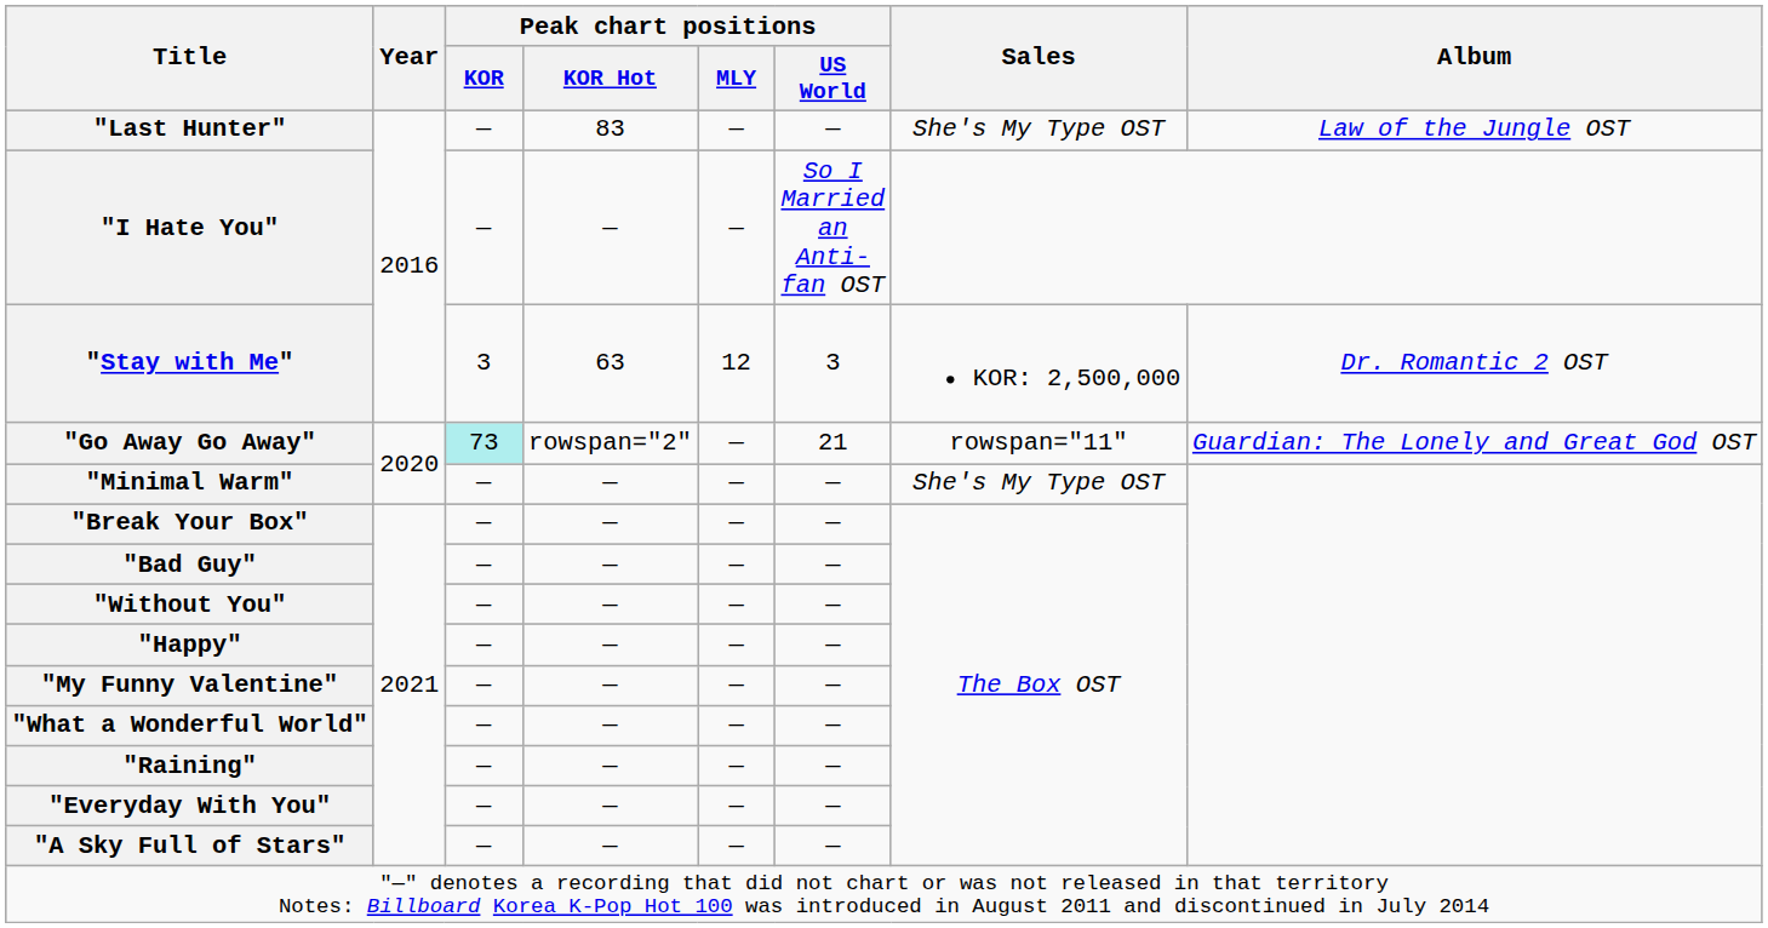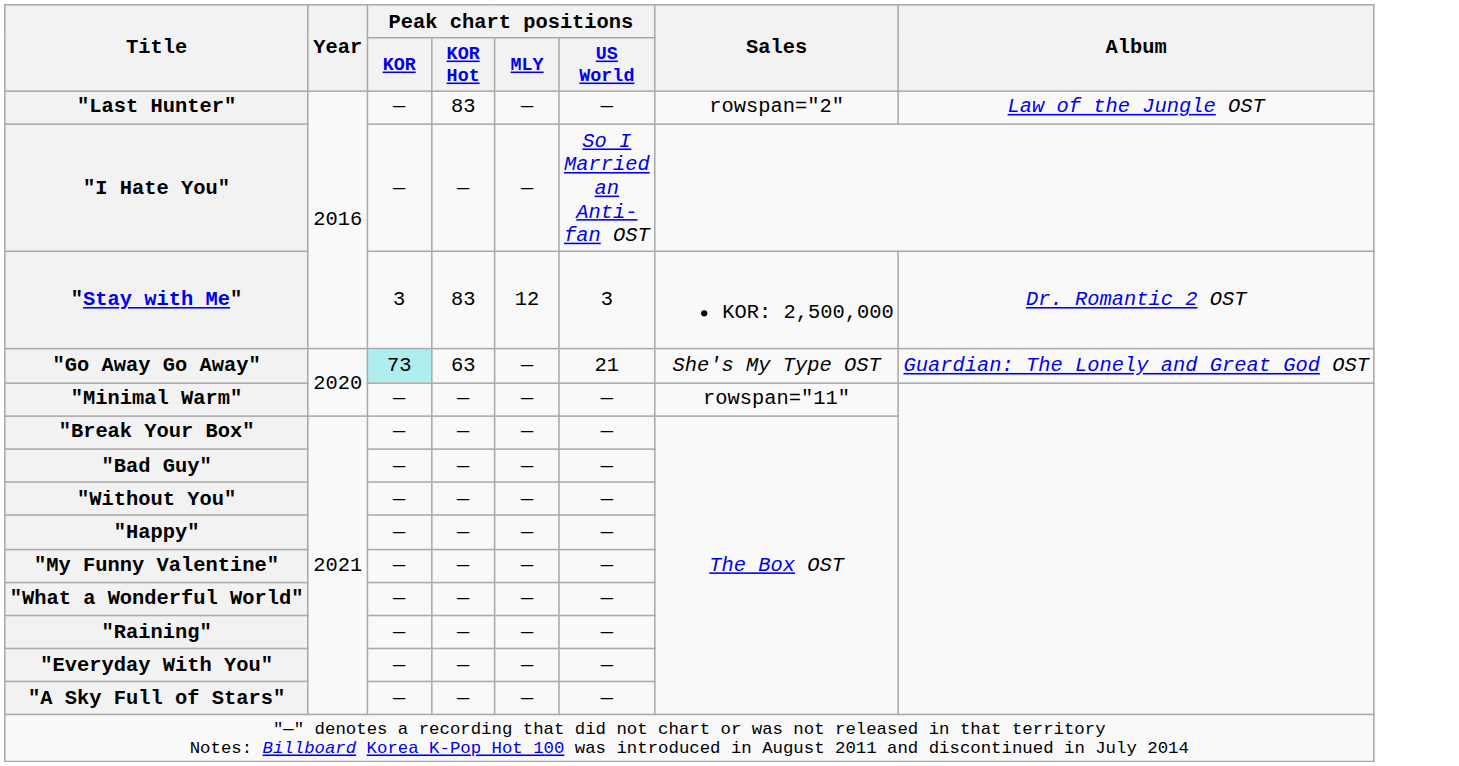"Last Hunter" | Sales: She's My Type OST -> rowspan="2"
"Stay with Me" | Peak chart positions / KOR Hot: 63 -> 83
"Go Away Go Away" | Peak chart positions / KOR Hot: rowspan="2" -> 63
"Go Away Go Away" | Sales: rowspan="11" -> She's My Type OST
"Minimal Warm" | Sales: She's My Type OST -> rowspan="11"
